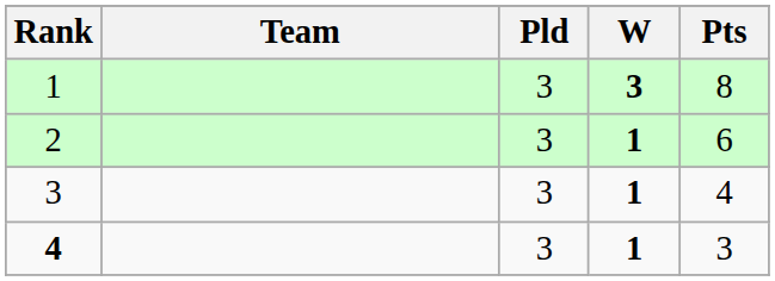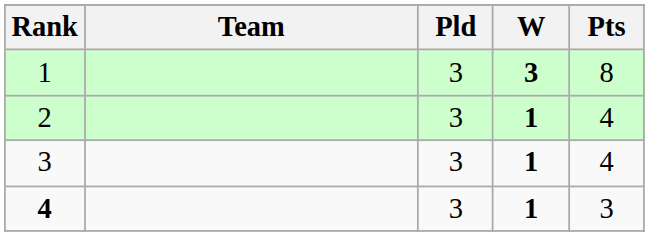row 3 | Pts: 6 -> 4
